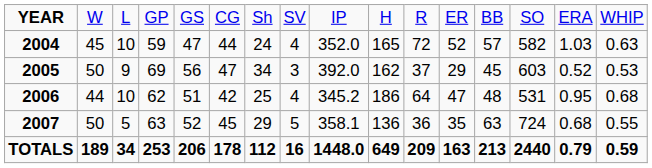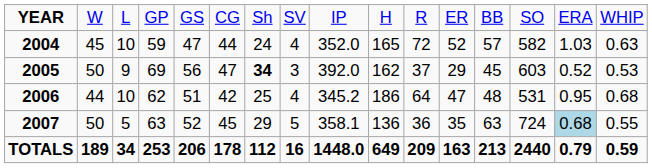2005 | column 7: normal -> bold
2007 | column 15: no background -> lightblue background
